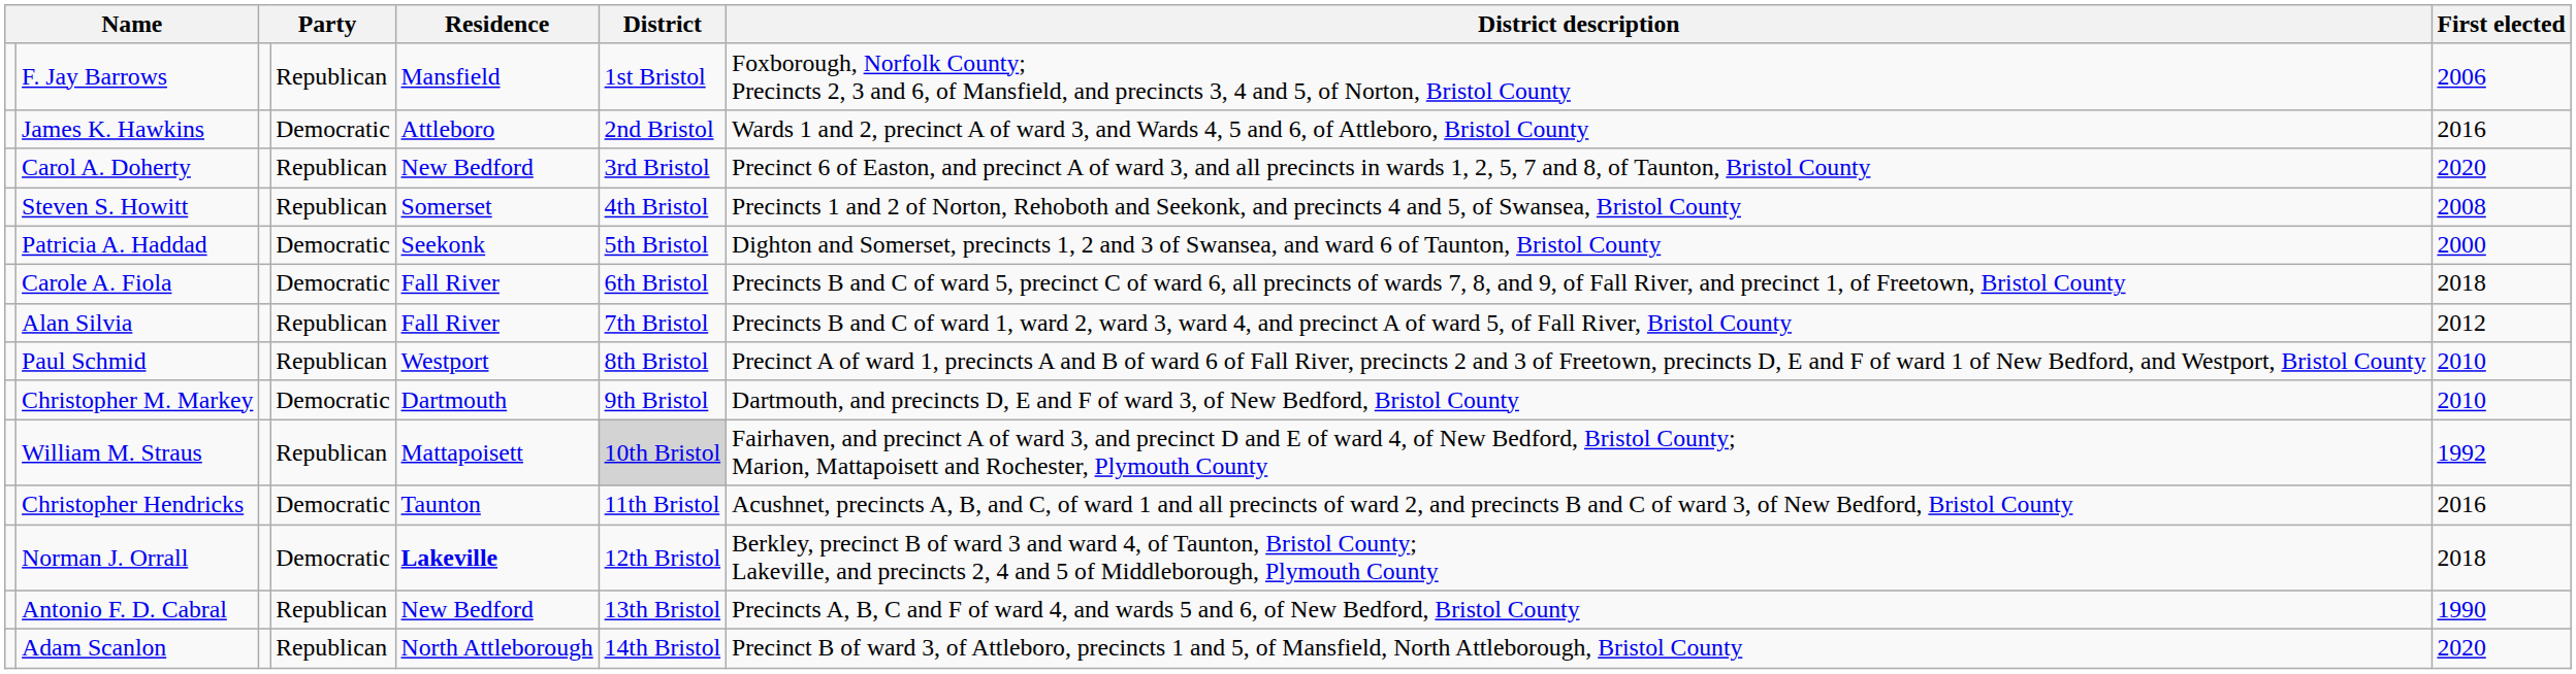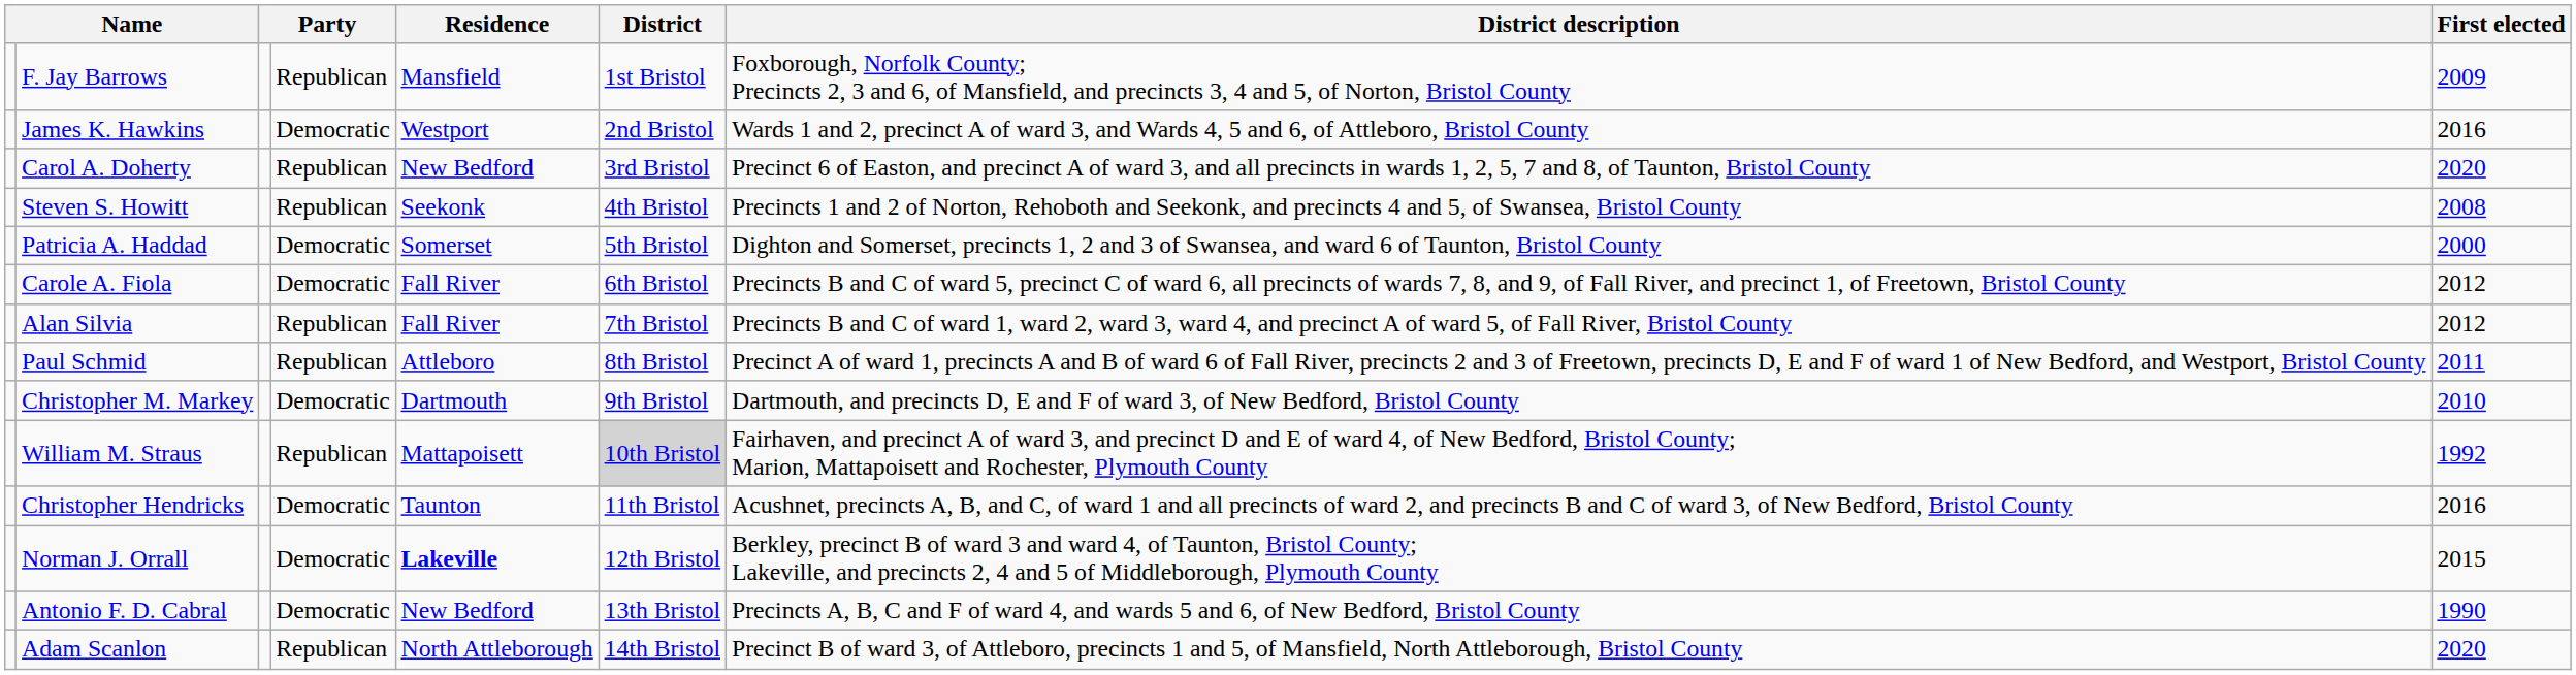F. Jay Barrows | First elected: 2006 -> 2009
James K. Hawkins | Residence: Attleboro -> Westport
Steven S. Howitt | Residence: Somerset -> Seekonk
Patricia A. Haddad | Residence: Seekonk -> Somerset
Carole A. Fiola | First elected: 2018 -> 2012
Paul Schmid | Residence: Westport -> Attleboro
Paul Schmid | First elected: 2010 -> 2011
Norman J. Orrall | First elected: 2018 -> 2015
Antonio F. D. Cabral | column 4: Republican -> Democratic
